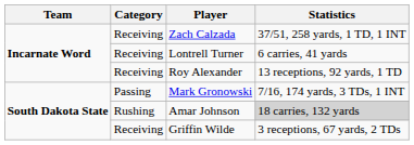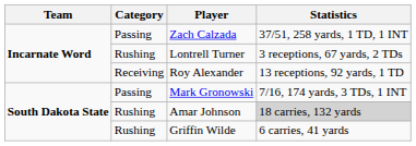Zach Calzada | Category: Receiving -> Passing
Lontrell Turner | Category: Receiving -> Rushing
Lontrell Turner | Statistics: 6 carries, 41 yards -> 3 receptions, 67 yards, 2 TDs
Griffin Wilde | Category: Receiving -> Rushing
Griffin Wilde | Statistics: 3 receptions, 67 yards, 2 TDs -> 6 carries, 41 yards
